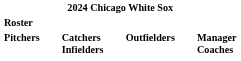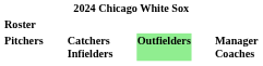Pitchers | column 3: no background -> lightgreen background
